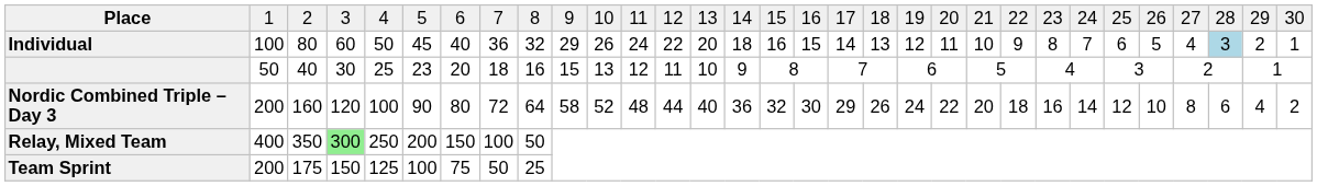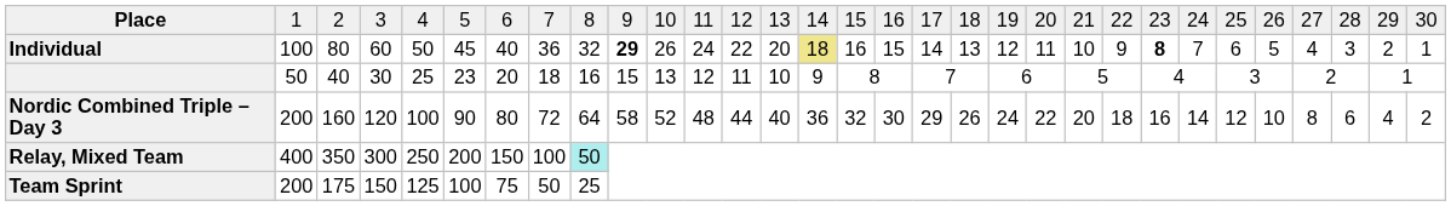Individual | column 10: normal -> bold
Individual | column 15: no background -> khaki background
Individual | column 24: normal -> bold
Individual | column 29: lightblue background -> no background
Relay, Mixed Team | column 4: lightgreen background -> no background
Relay, Mixed Team | column 9: no background -> paleturquoise background
